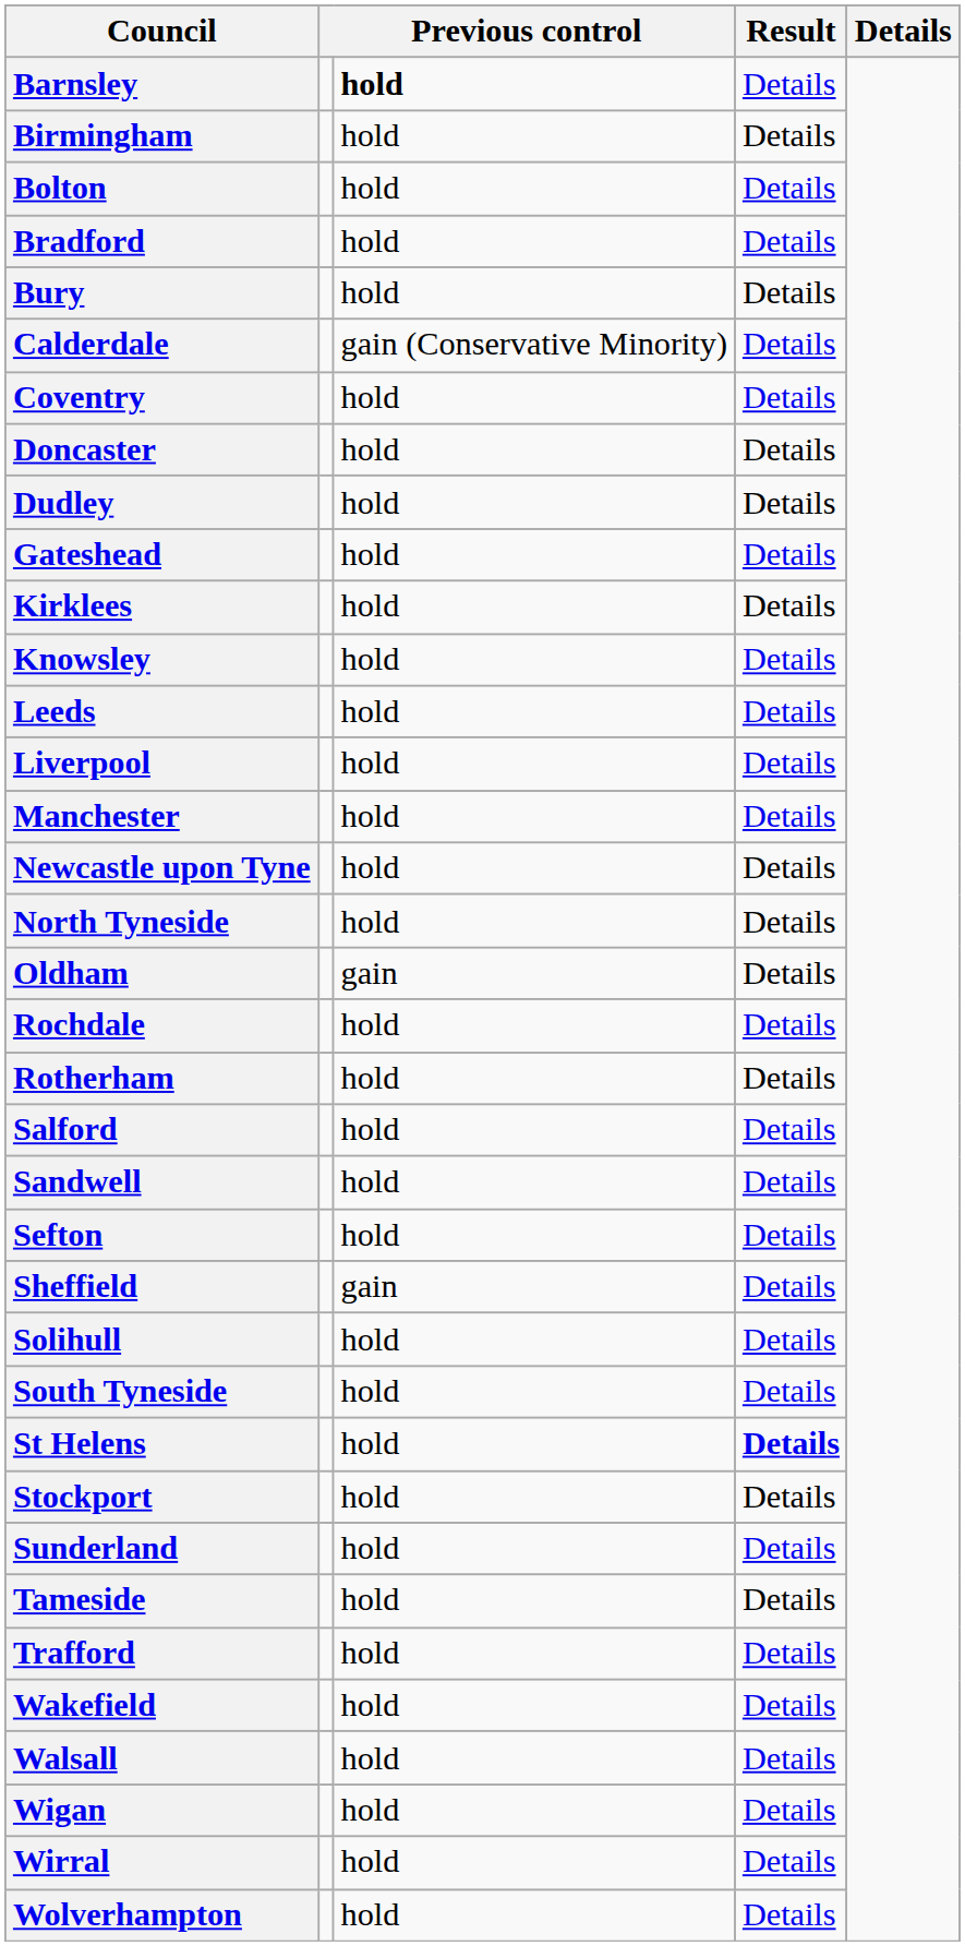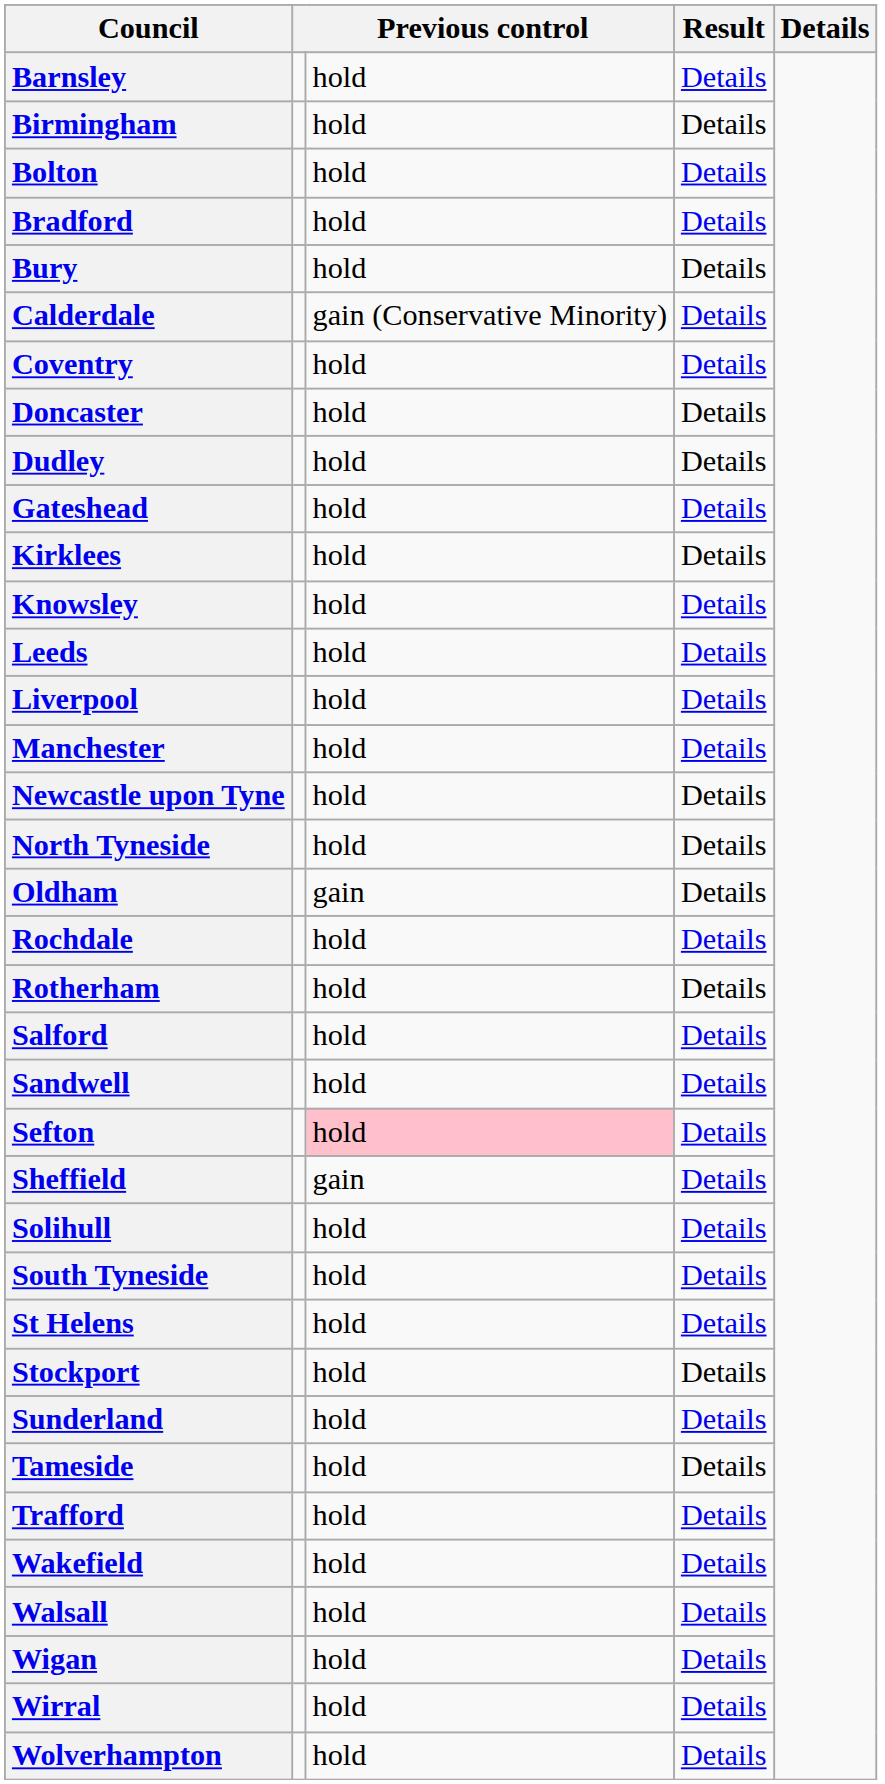Barnsley | column 3: bold -> normal
Sefton | column 3: no background -> pink background
St Helens | column 4: bold -> normal
